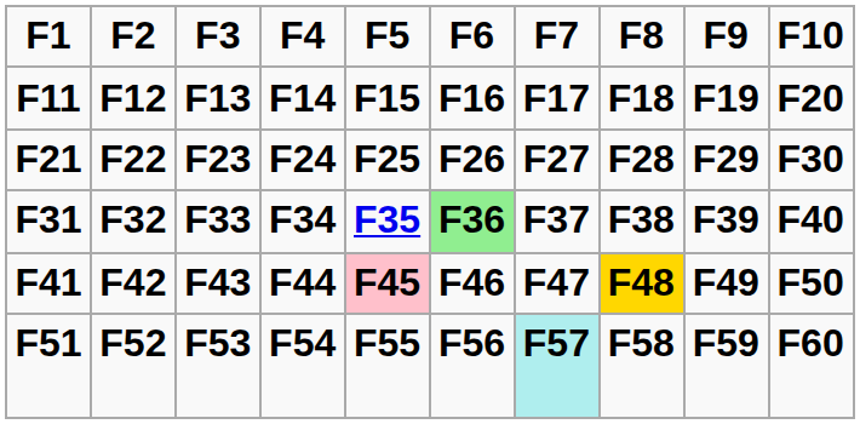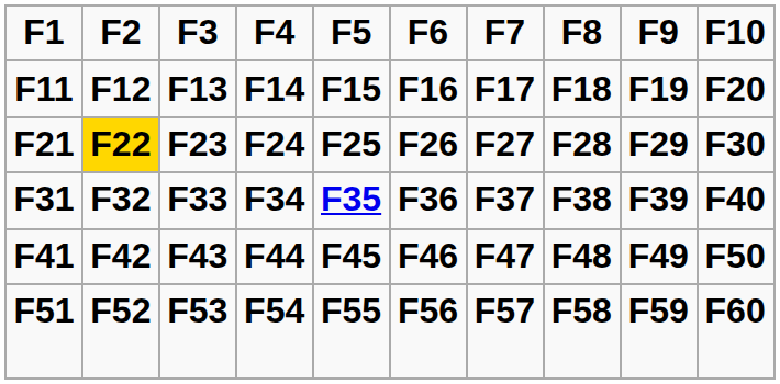F21 | column 2: no background -> gold background
F31 | column 6: lightgreen background -> no background
F41 | column 5: pink background -> no background
F41 | column 8: gold background -> no background
F51 | column 7: paleturquoise background -> no background
